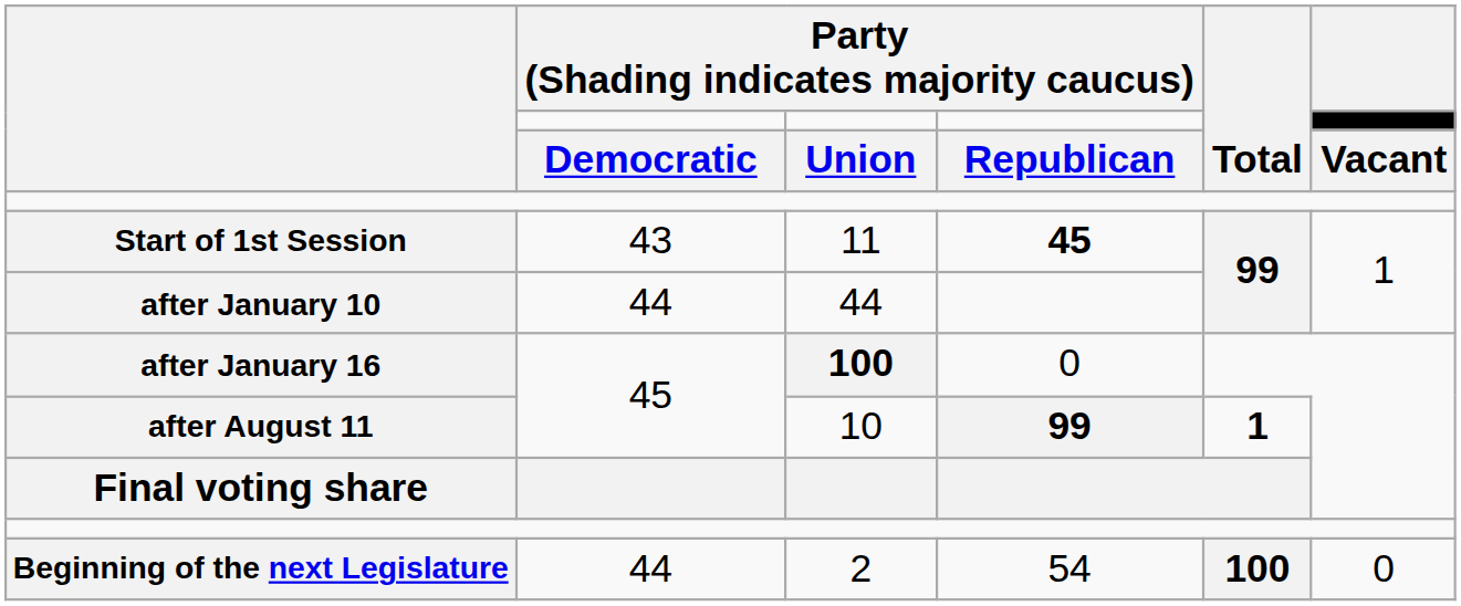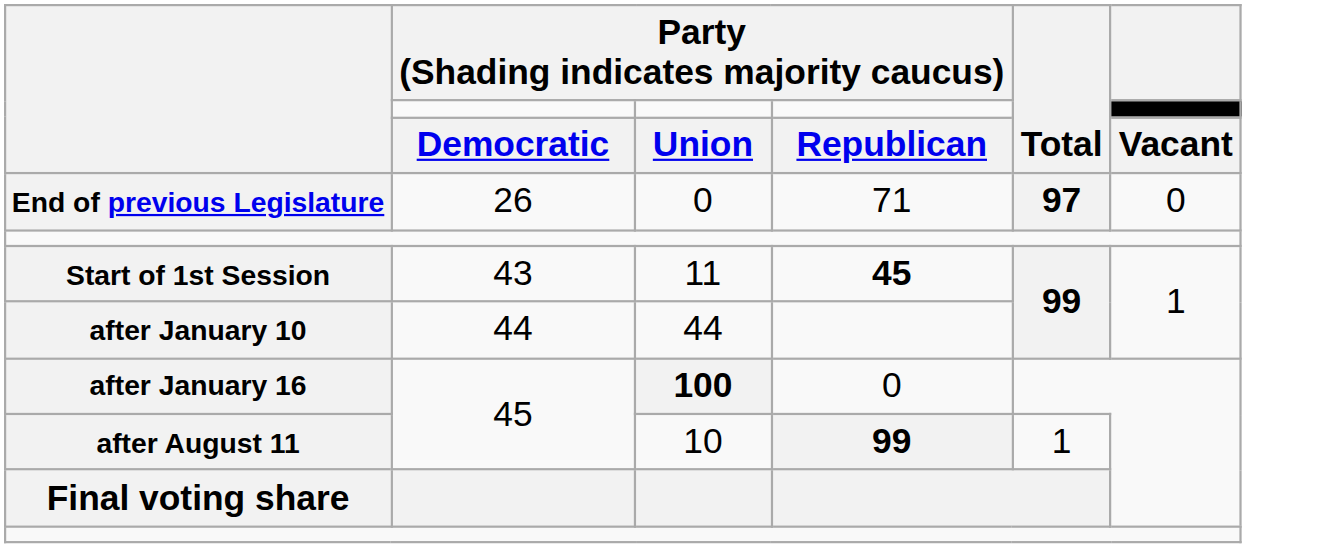+ row: End of previous Legislature | 26 | 0 | 71 | 97 | 0
after August 11 | Total: bold -> normal
- row: Beginning of the next Legislature | 44 | 2 | 54 | 100 | 0
